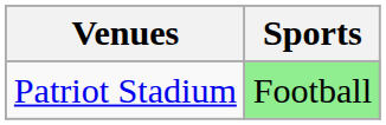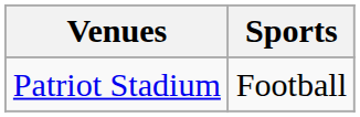Patriot Stadium | Sports: lightgreen background -> no background
